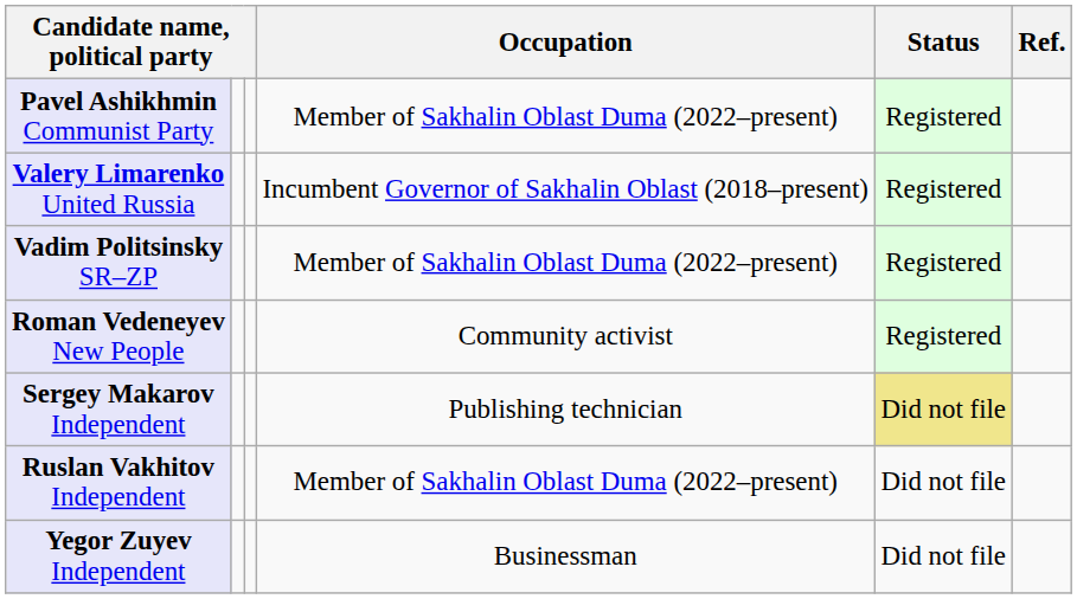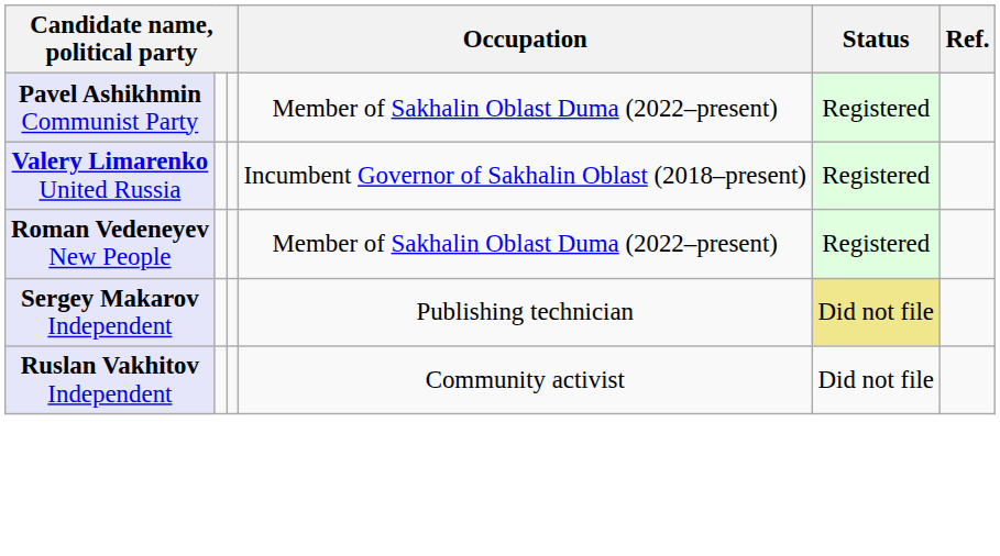- row: Vadim Politsinsky SR–ZP | Member of Sakhalin Oblast Duma (2022–present) | Registered
Roman Vedeneyev New People | Occupation: Community activist -> Member of Sakhalin Oblast Duma (2022–present)
Ruslan Vakhitov Independent | Occupation: Member of Sakhalin Oblast Duma (2022–present) -> Community activist
- row: Yegor Zuyev Independent | Businessman | Did not file
